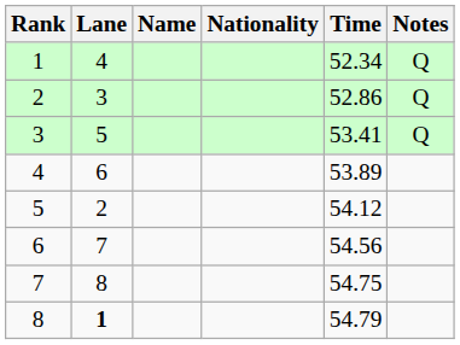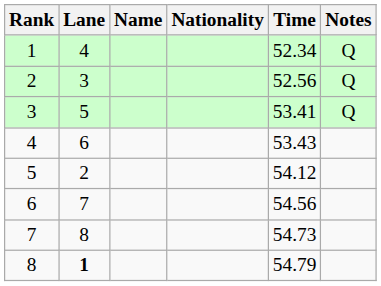row 3 | Time: 52.86 -> 52.56
row 5 | Time: 53.89 -> 53.43
row 8 | Time: 54.75 -> 54.73
